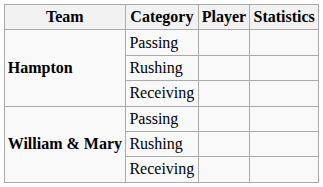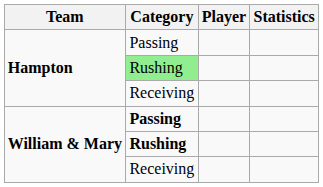Hampton / Rushing | Category: no background -> lightgreen background
William & Mary / Passing | Category: normal -> bold
William & Mary / Rushing | Category: normal -> bold
